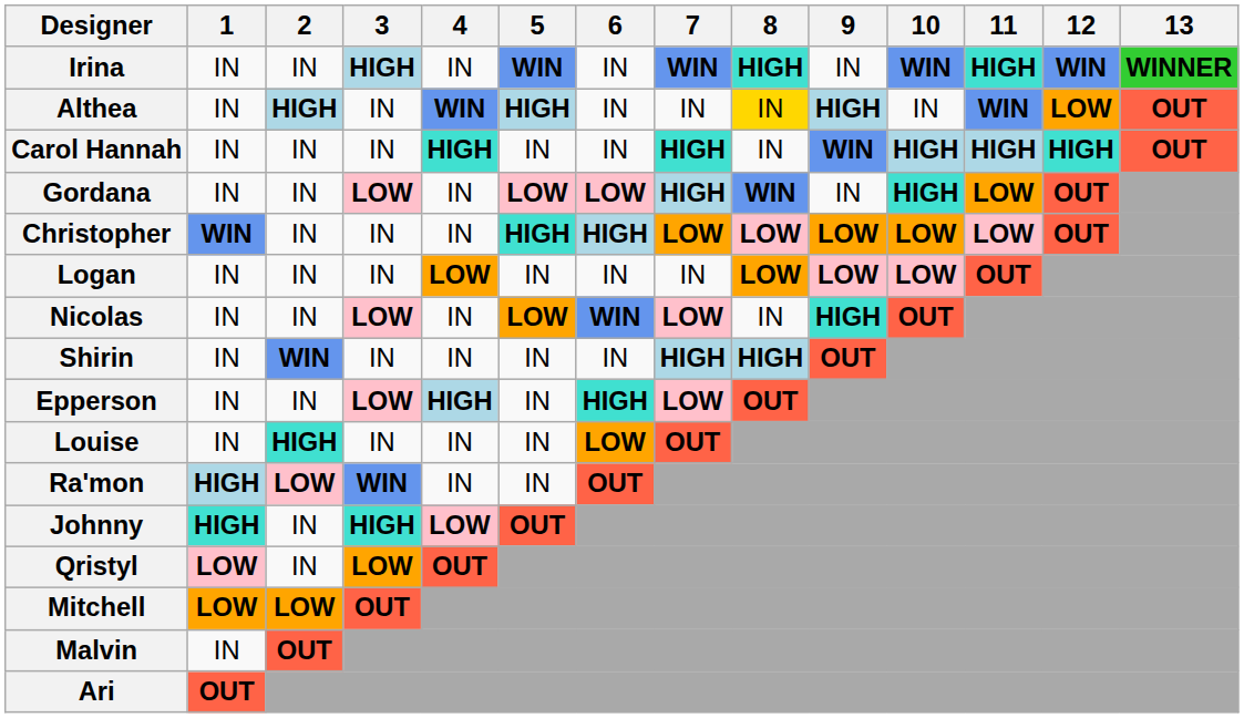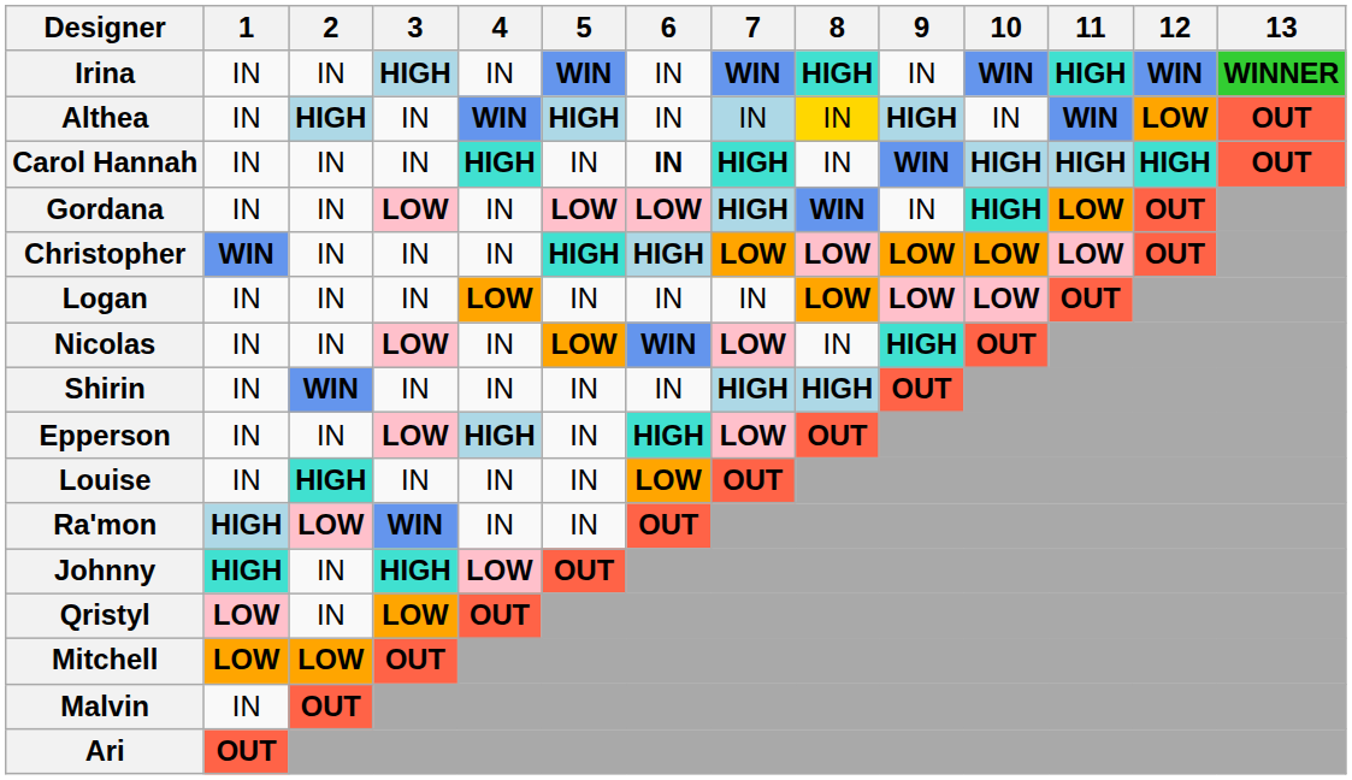Althea | 7: no background -> lightblue background
Carol Hannah | 6: normal -> bold
